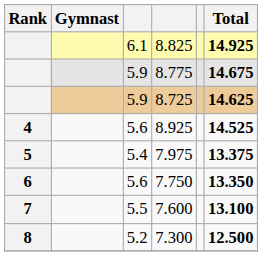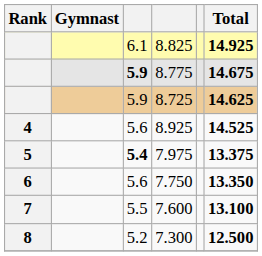8.775 | column 3: normal -> bold
7.975 | column 3: normal -> bold
